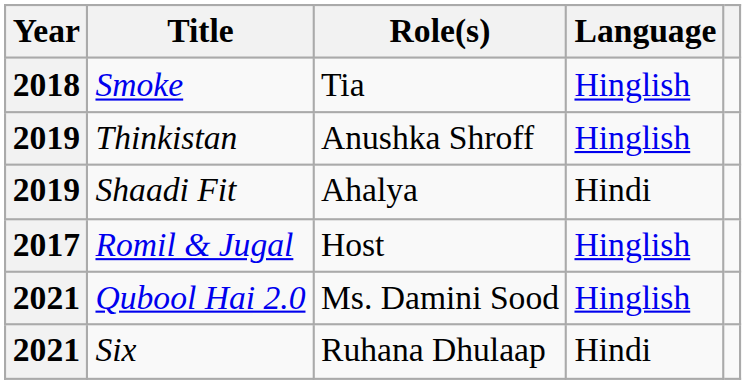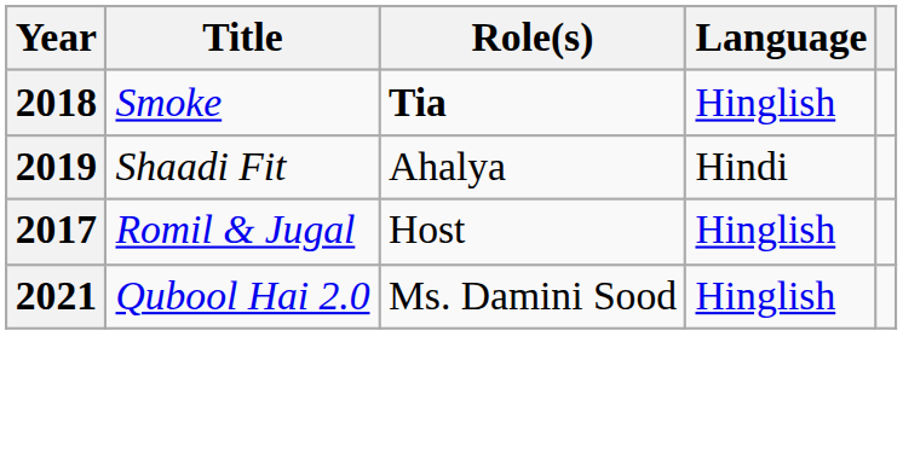Smoke | Role(s): normal -> bold
- row: 2019 | Thinkistan | Anushka Shroff | Hinglish
- row: 2021 | Six | Ruhana Dhulaap | Hindi
